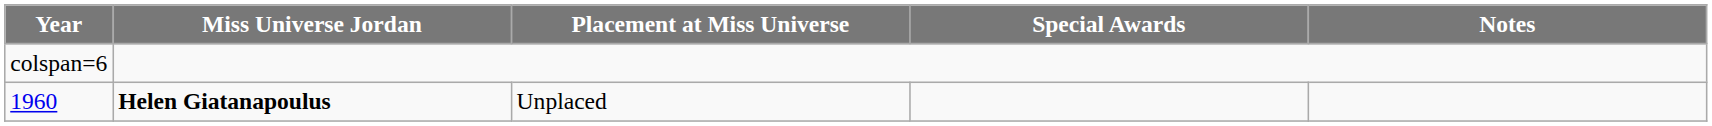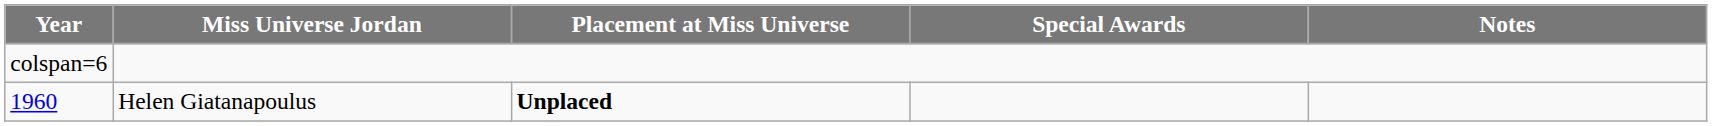1960 | Miss Universe Jordan: bold -> normal
1960 | Placement at Miss Universe: normal -> bold
